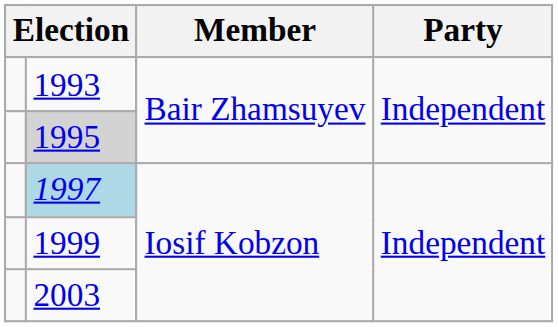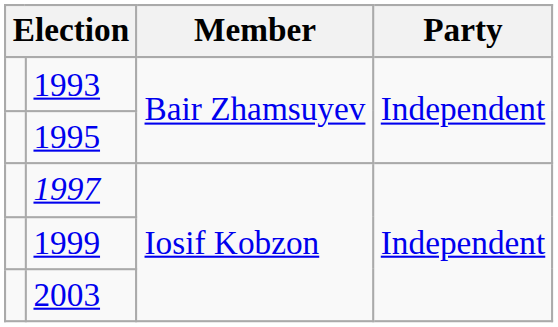1995 | column 2: lightgrey background -> no background
1997 | column 2: lightblue background -> no background
